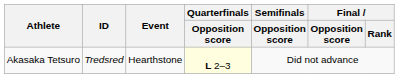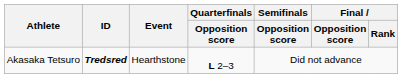Akasaka Tetsuro | ID: normal -> bold
Akasaka Tetsuro | Quarterfinals / Opposition score: lightyellow background -> no background
